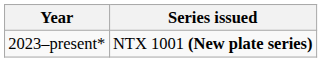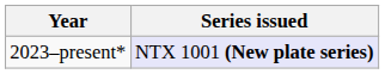2023–present* | Series issued: no background -> lavender background
